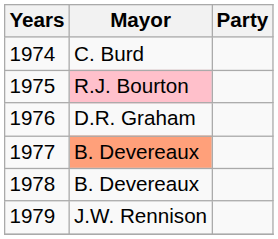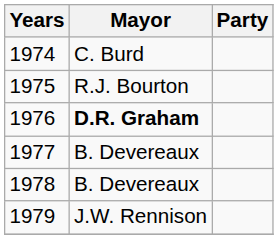1975 | Mayor: pink background -> no background
1976 | Mayor: normal -> bold
1977 | Mayor: lightsalmon background -> no background
